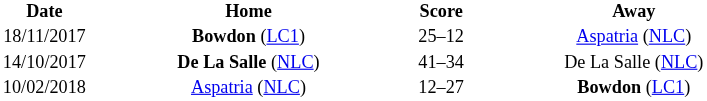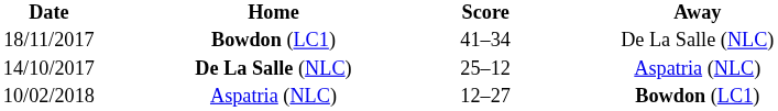row 2 | Score: 25–12 -> 41–34
row 2 | Away: Aspatria (NLC) -> De La Salle (NLC)
row 3 | Score: 41–34 -> 25–12
row 3 | Away: De La Salle (NLC) -> Aspatria (NLC)
